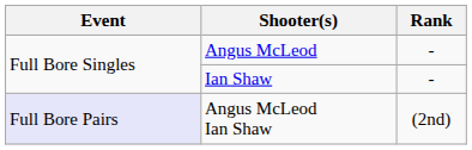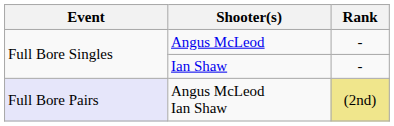Angus McLeod Ian Shaw | Rank: no background -> khaki background
